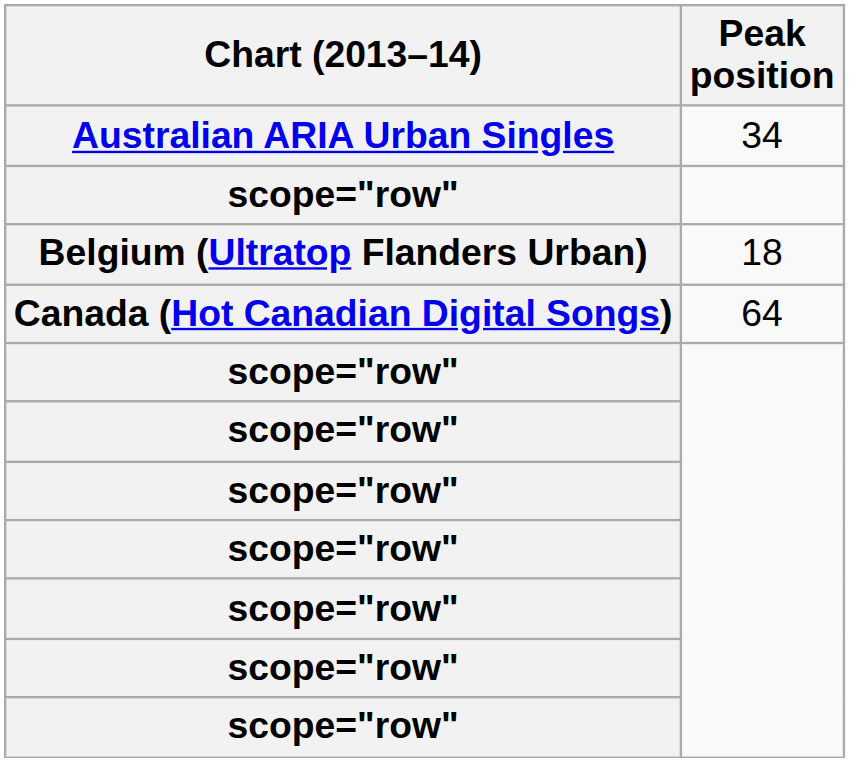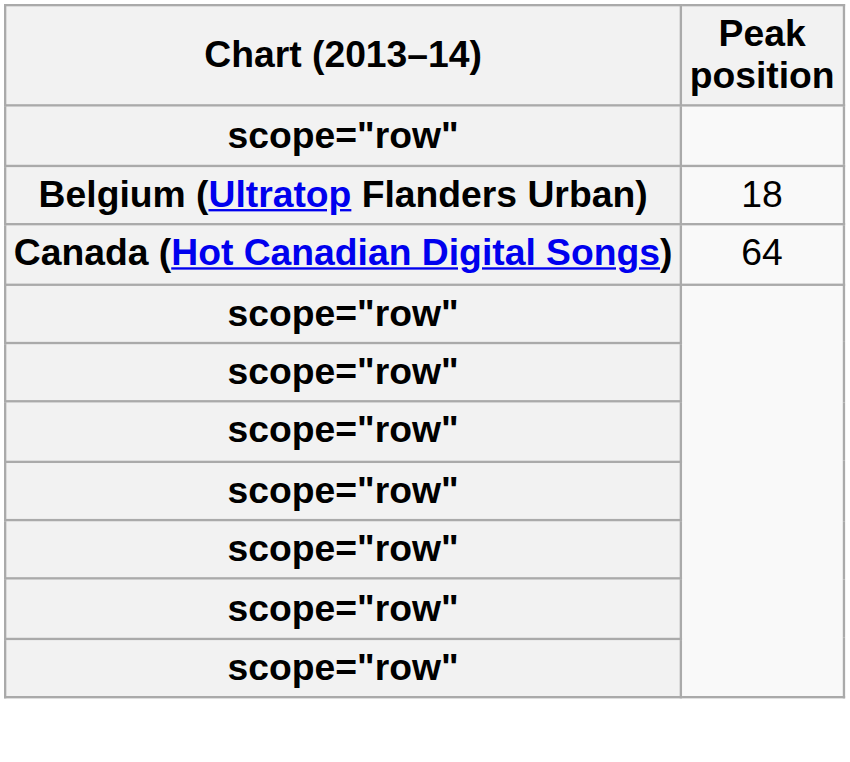- row: Australian ARIA Urban Singles | 34
